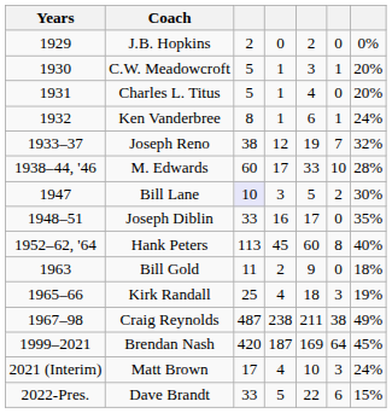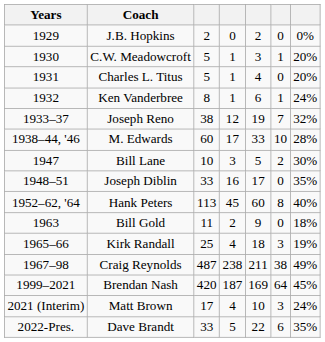Bill Lane | column 3: lavender background -> no background
Dave Brandt | column 7: 15% -> 35%
